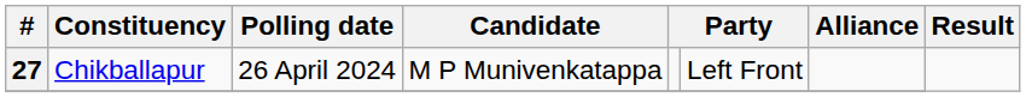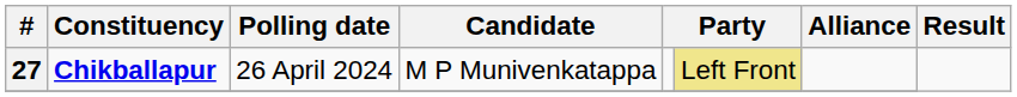27 | Constituency: normal -> bold
27 | column 6: no background -> khaki background
